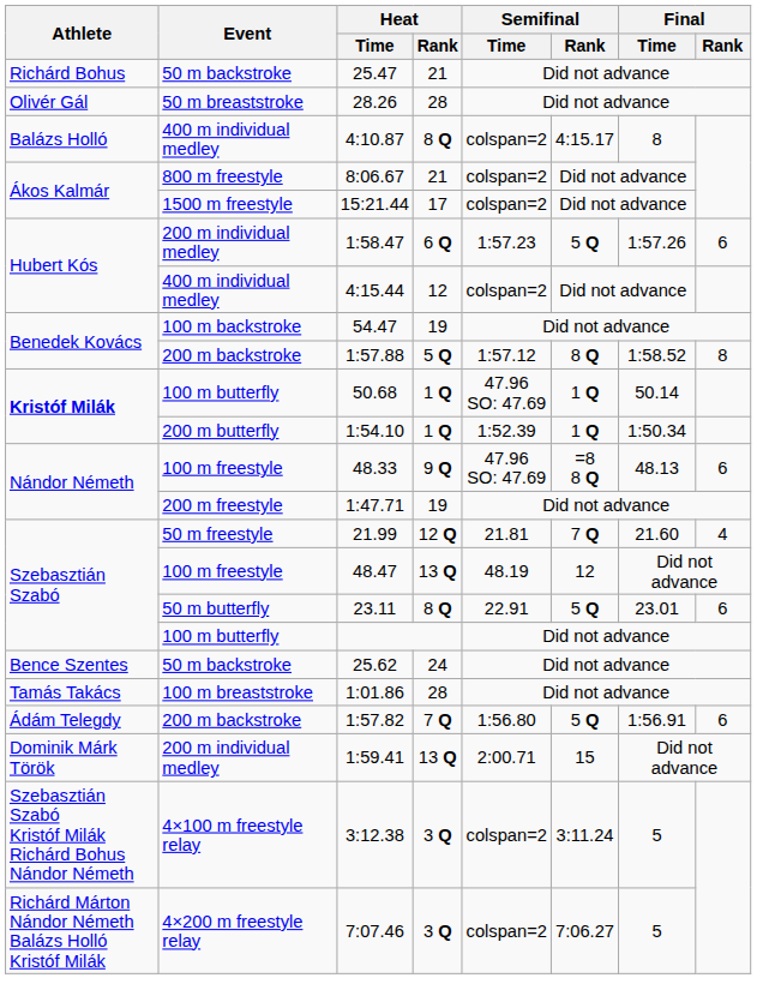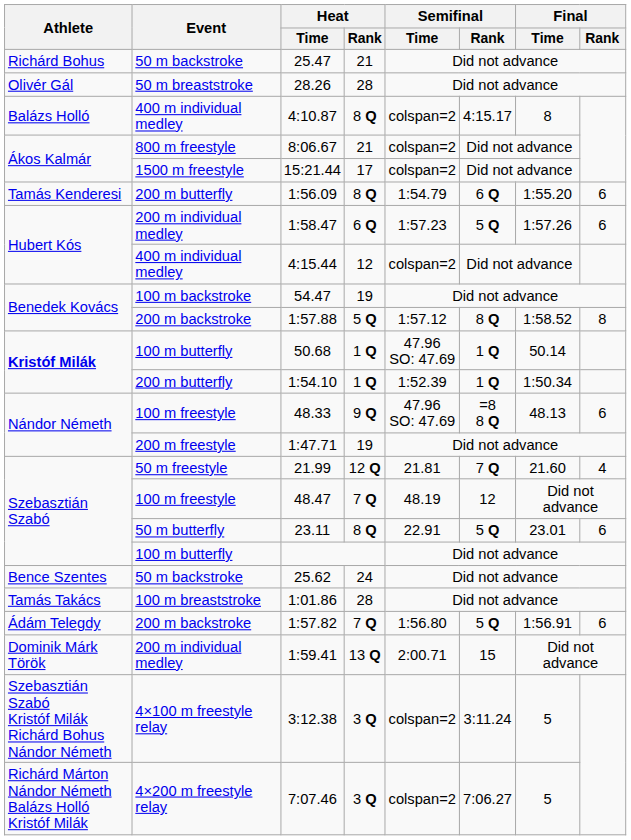+ row: Tamás Kenderesi | 200 m butterfly | 1:56.09 | 8 Q | 1:54.79 | 6 Q | 1:55.20 | 6
48.47 | Heat / Rank: 13 Q -> 7 Q
